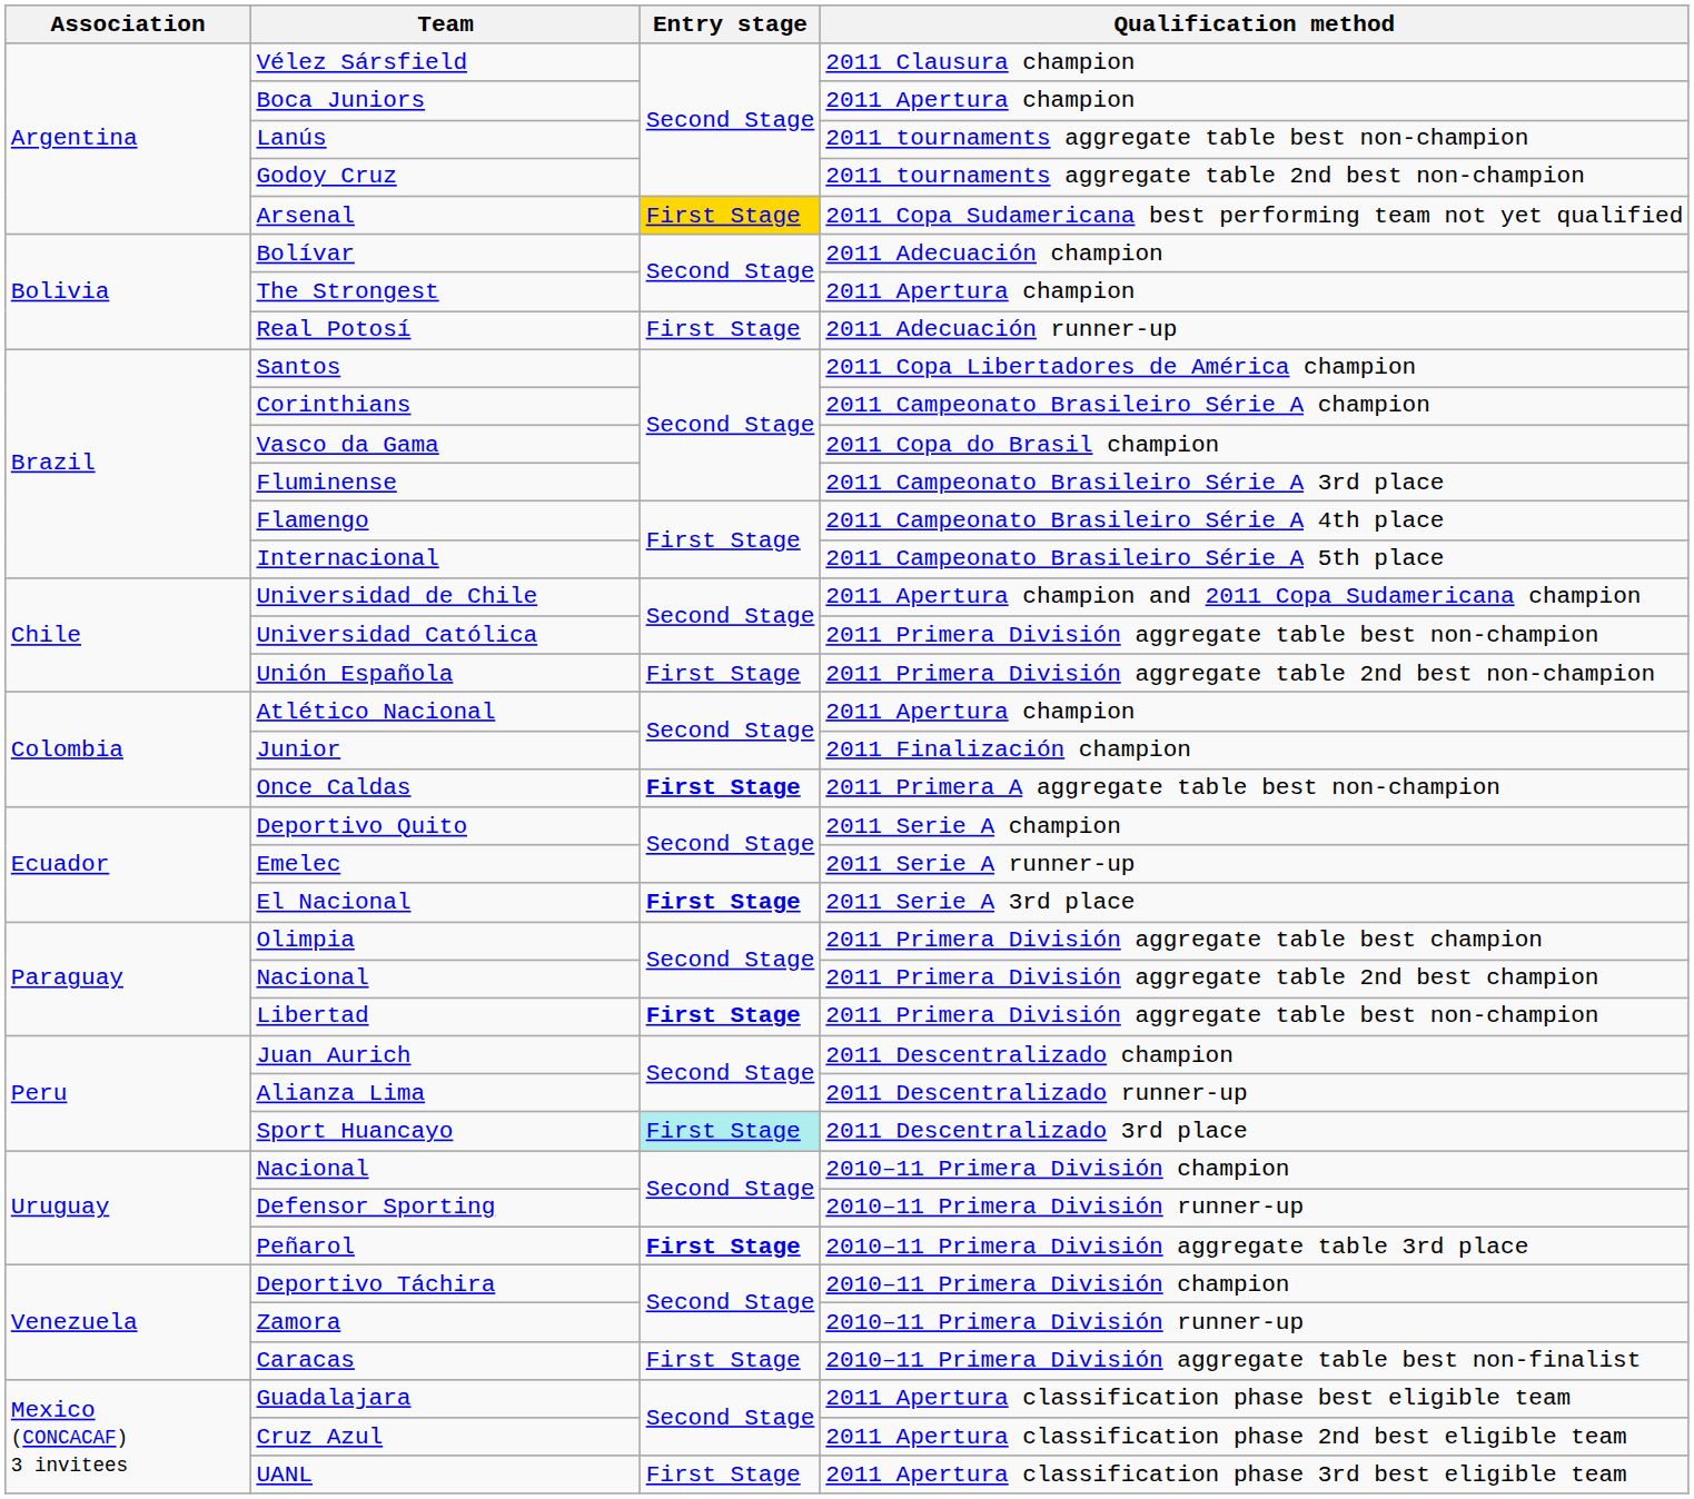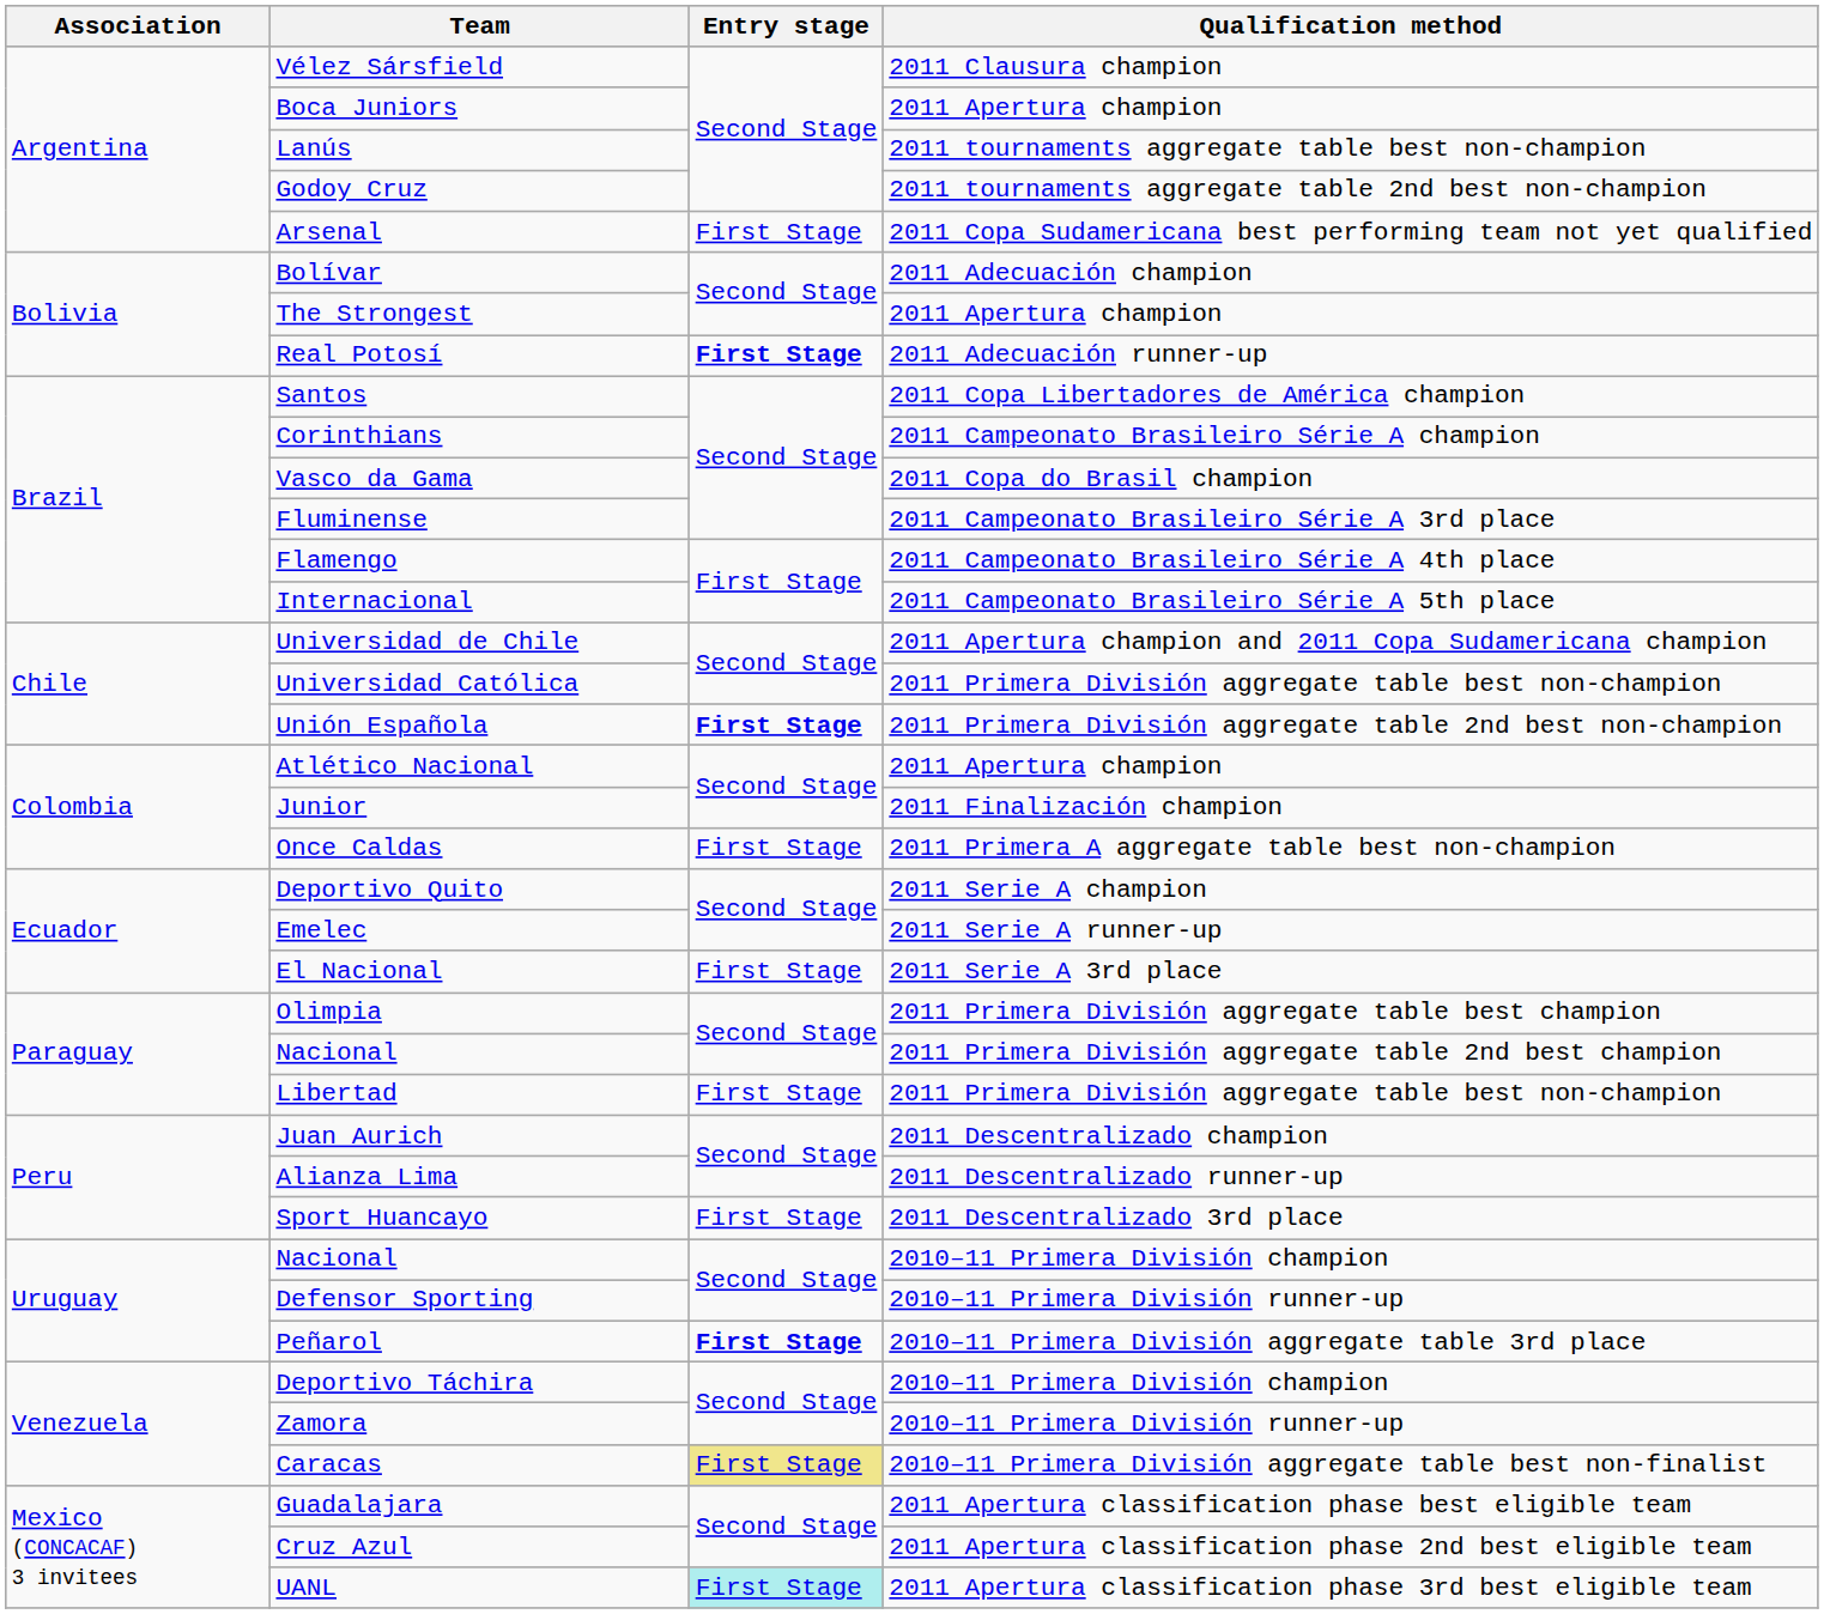Arsenal | Entry stage: gold background -> no background
Real Potosí | Entry stage: normal -> bold
Unión Española | Entry stage: normal -> bold
Once Caldas | Entry stage: bold -> normal
El Nacional | Entry stage: bold -> normal
Libertad | Entry stage: bold -> normal
Sport Huancayo | Entry stage: paleturquoise background -> no background
Caracas | Entry stage: no background -> khaki background
UANL | Entry stage: no background -> paleturquoise background
